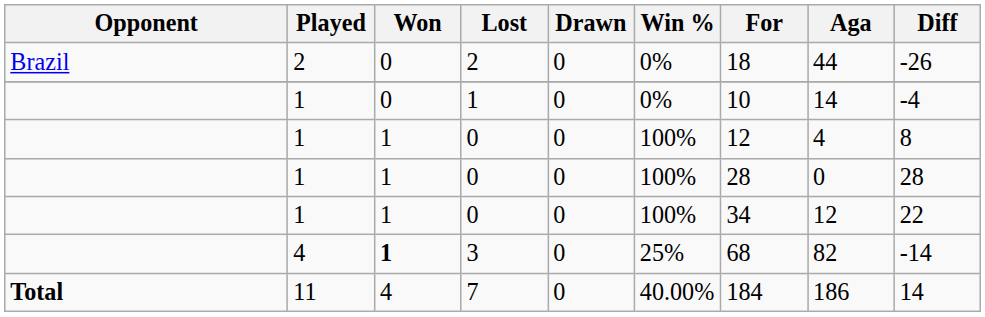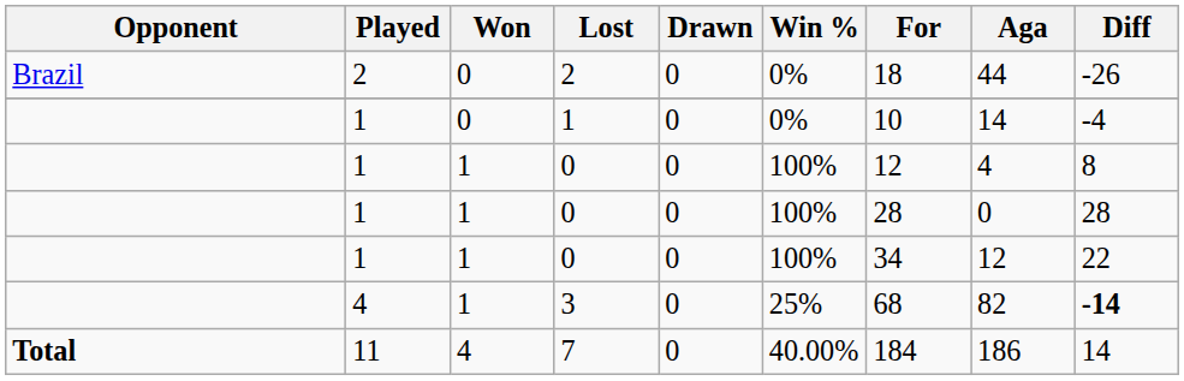3 | Won: bold -> normal
3 | Diff: normal -> bold
